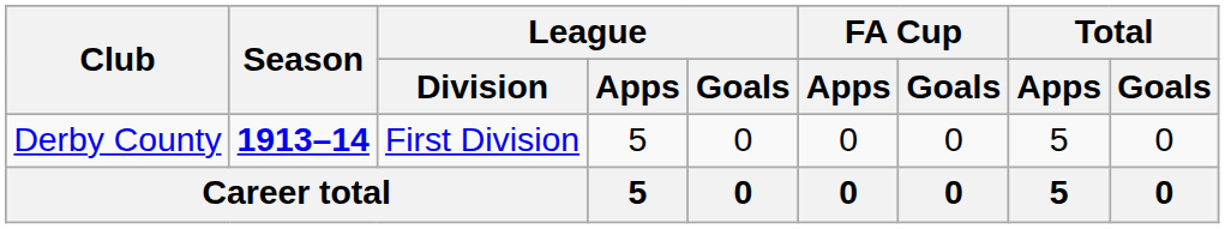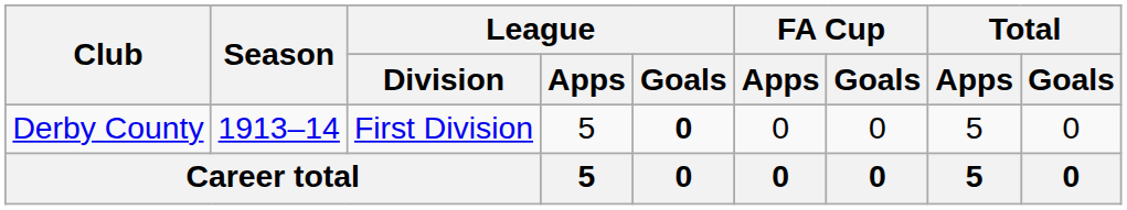Derby County | Season: bold -> normal
Derby County | League / Goals: normal -> bold
